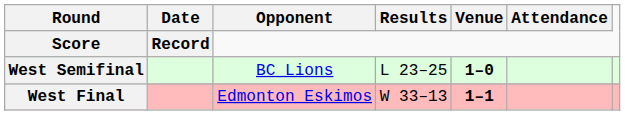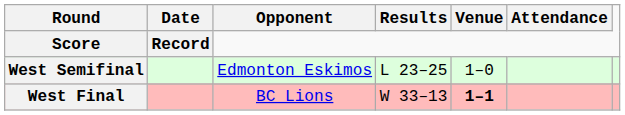West Semifinal | Opponent: BC Lions -> Edmonton Eskimos
West Semifinal | Venue: bold -> normal
West Final | Opponent: Edmonton Eskimos -> BC Lions
